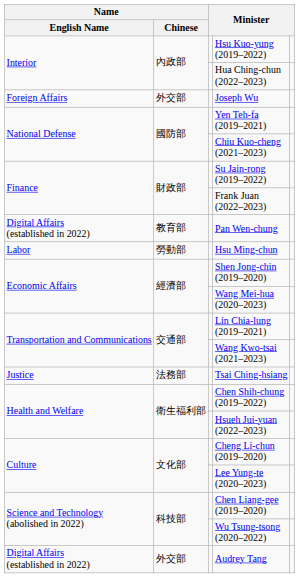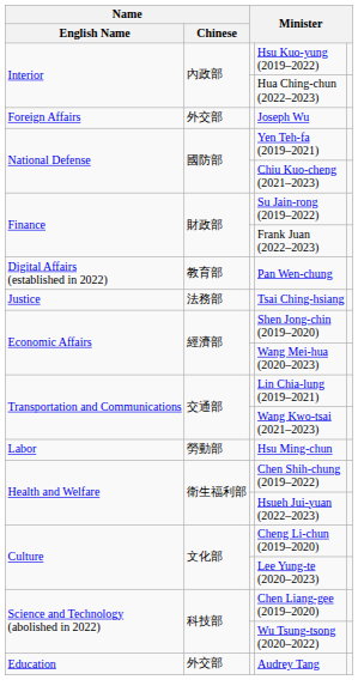rows swapped: Tsai Ching-hsiang <-> Hsu Ming-chun
Audrey Tang | Name / English Name: Digital Affairs (established in 2022) -> Education
